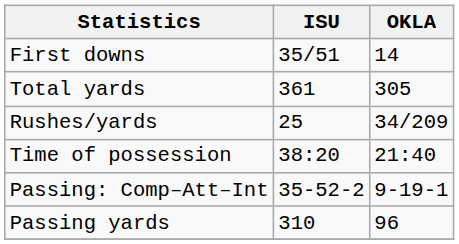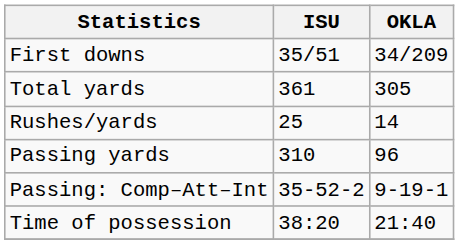First downs | OKLA: 14 -> 34/209
Rushes/yards | OKLA: 34/209 -> 14
rows swapped: Passing yards <-> Time of possession
